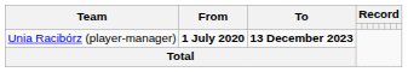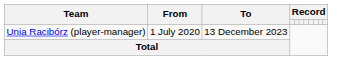Unia Racibórz (player-manager) | From: bold -> normal
Unia Racibórz (player-manager) | To: bold -> normal
